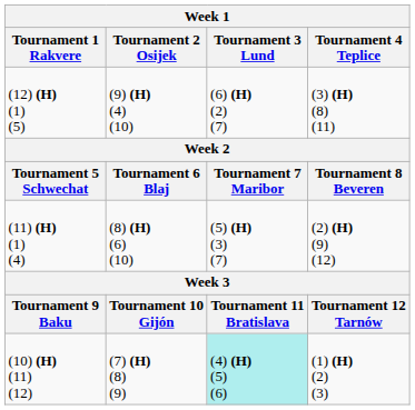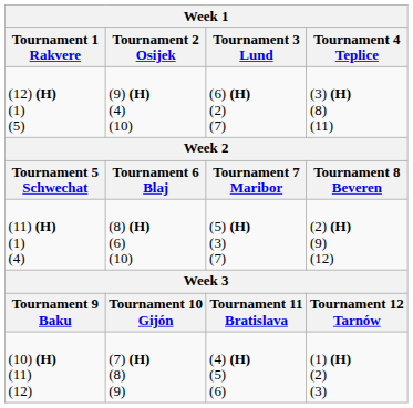(10) (H) (11) (12) | Tournament 3 Lund: paleturquoise background -> no background
